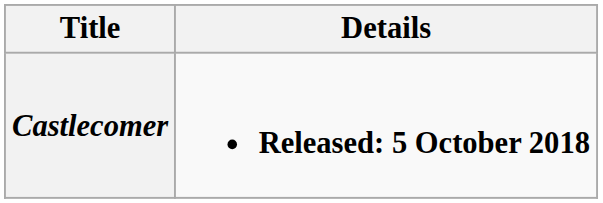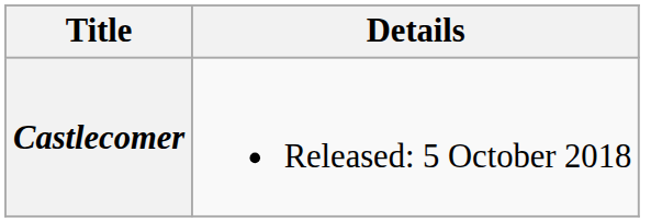Castlecomer | Details: bold -> normal
